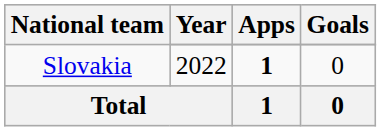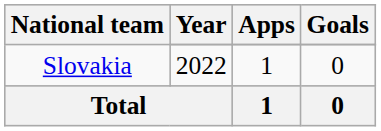2022 | Apps: bold -> normal
